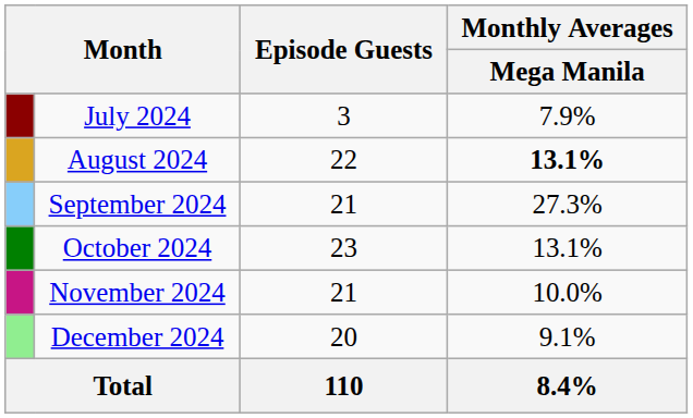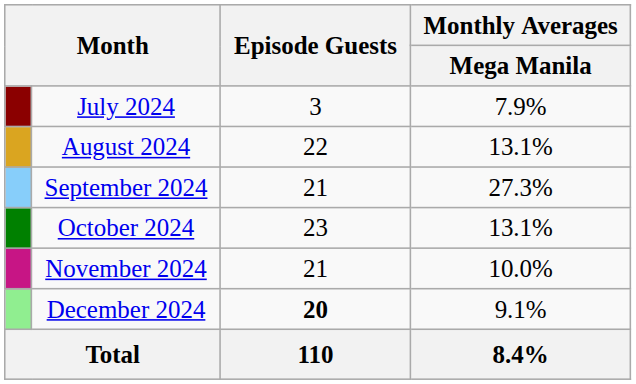August 2024 | Monthly Averages / Mega Manila: bold -> normal
December 2024 | Episode Guests: normal -> bold
